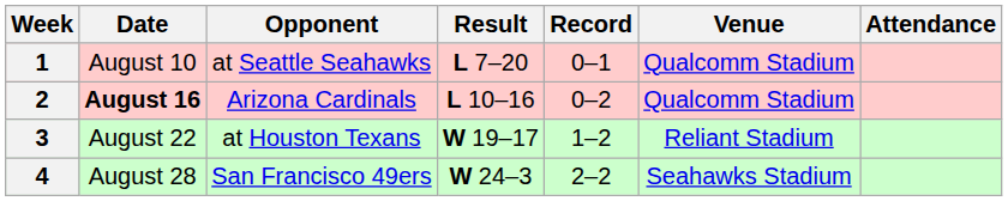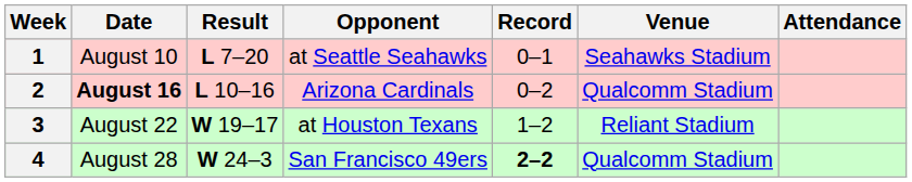columns swapped: Opponent <-> Result
1 | Venue: Qualcomm Stadium -> Seahawks Stadium
4 | Record: normal -> bold
4 | Venue: Seahawks Stadium -> Qualcomm Stadium
